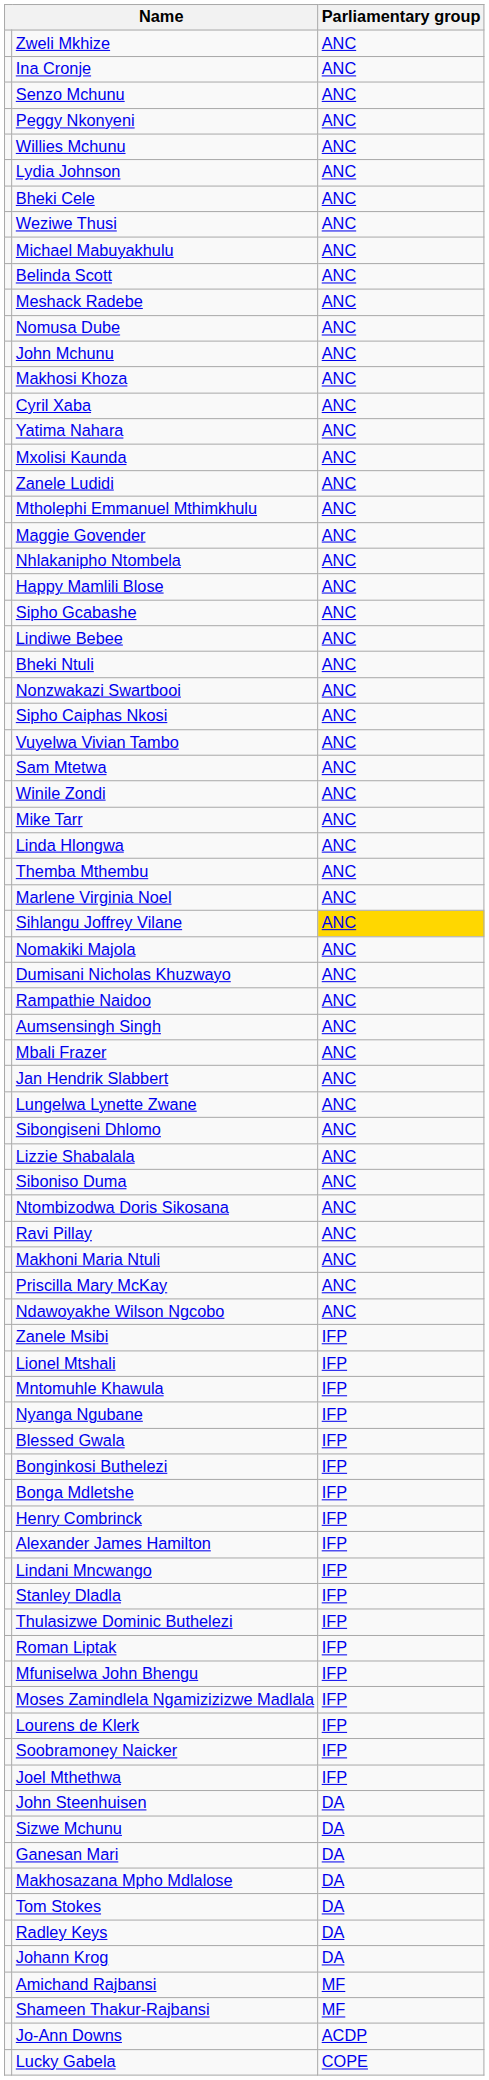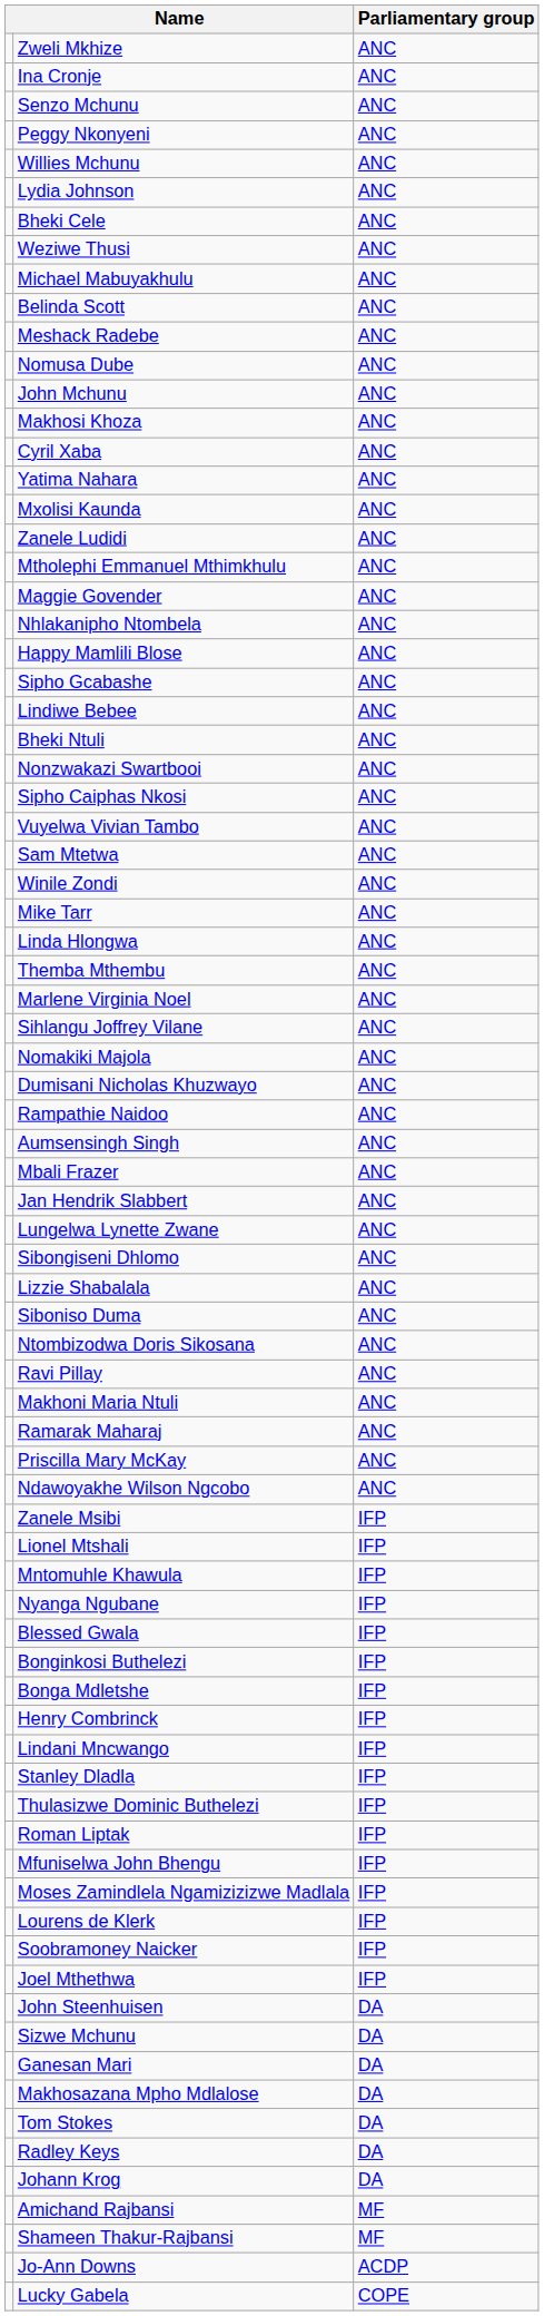Sihlangu Joffrey Vilane | Parliamentary group: gold background -> no background
+ row: Ramarak Maharaj | ANC
- row: Alexander James Hamilton | IFP
